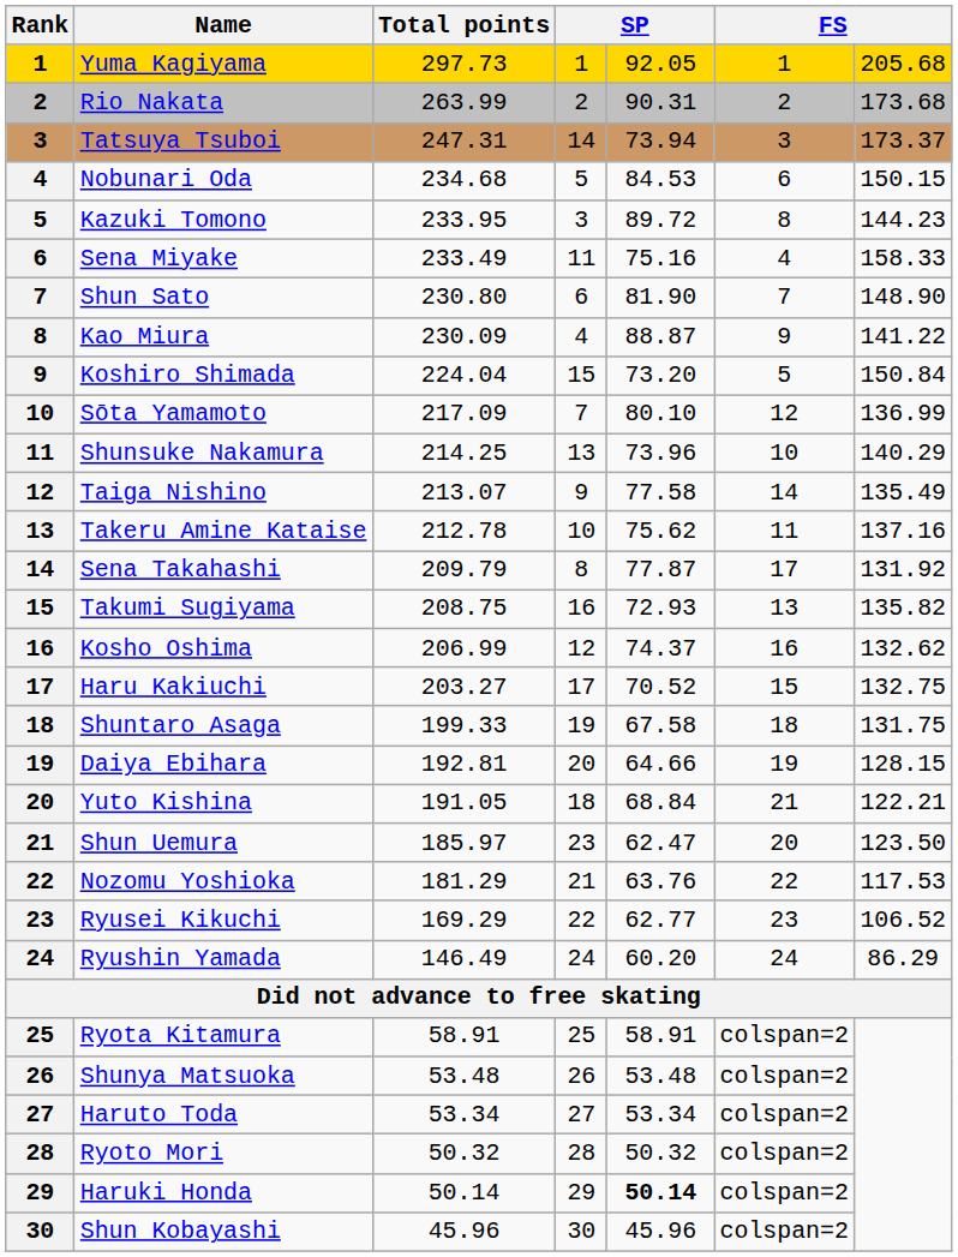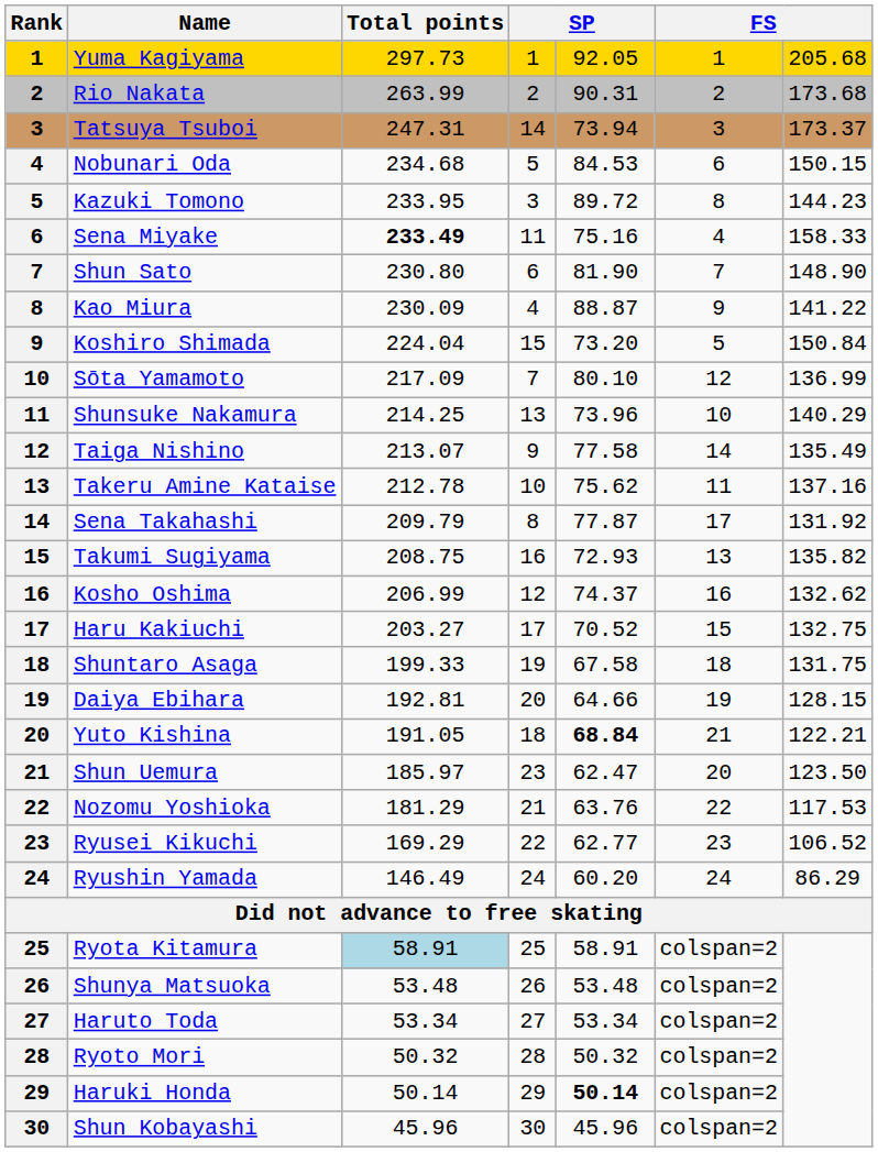Sena Miyake | Total points: normal -> bold
Yuto Kishina | column 5: normal -> bold
Ryota Kitamura | Total points: no background -> lightblue background
